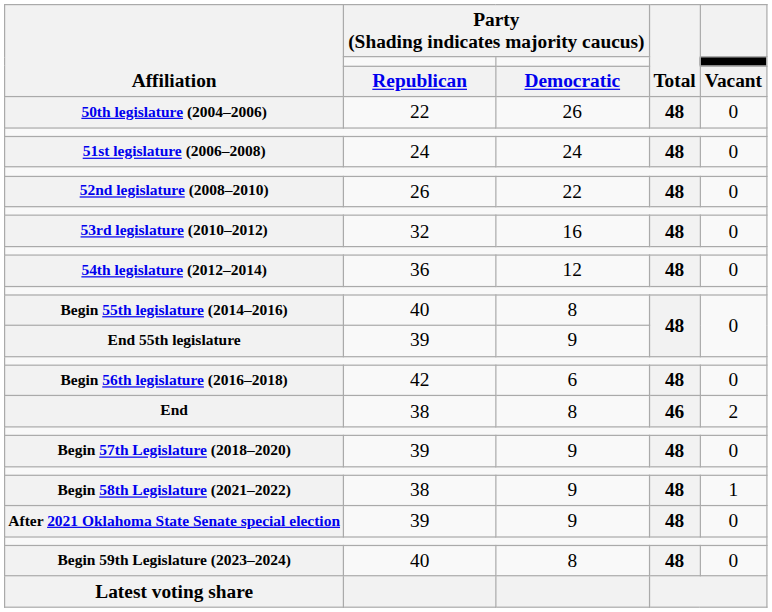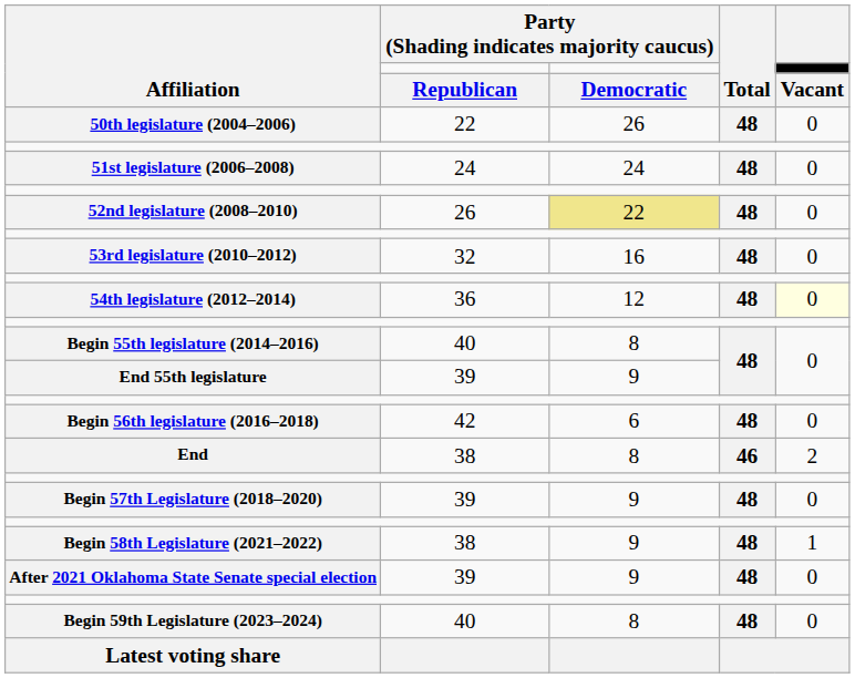52nd legislature (2008–2010) | column 3: no background -> khaki background
54th legislature (2012–2014) | column 5: no background -> lightyellow background
